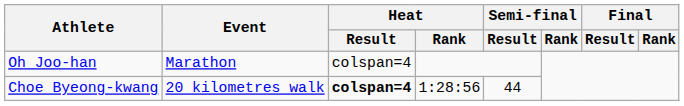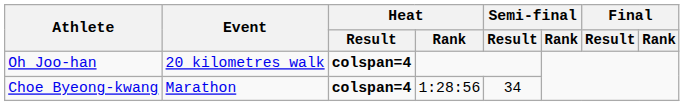Oh Joo-han | Event: Marathon -> 20 kilometres walk
Oh Joo-han | Heat / Result: normal -> bold
Choe Byeong-kwang | Event: 20 kilometres walk -> Marathon
Choe Byeong-kwang | Semi-final / Result: 44 -> 34
